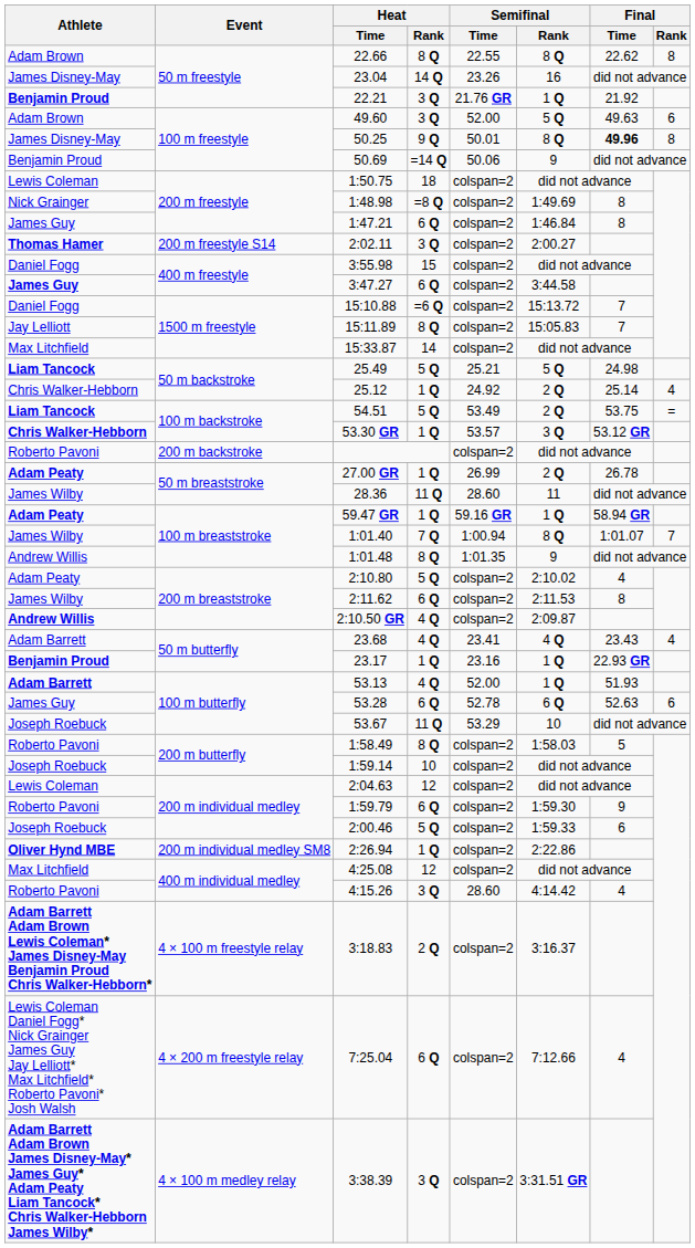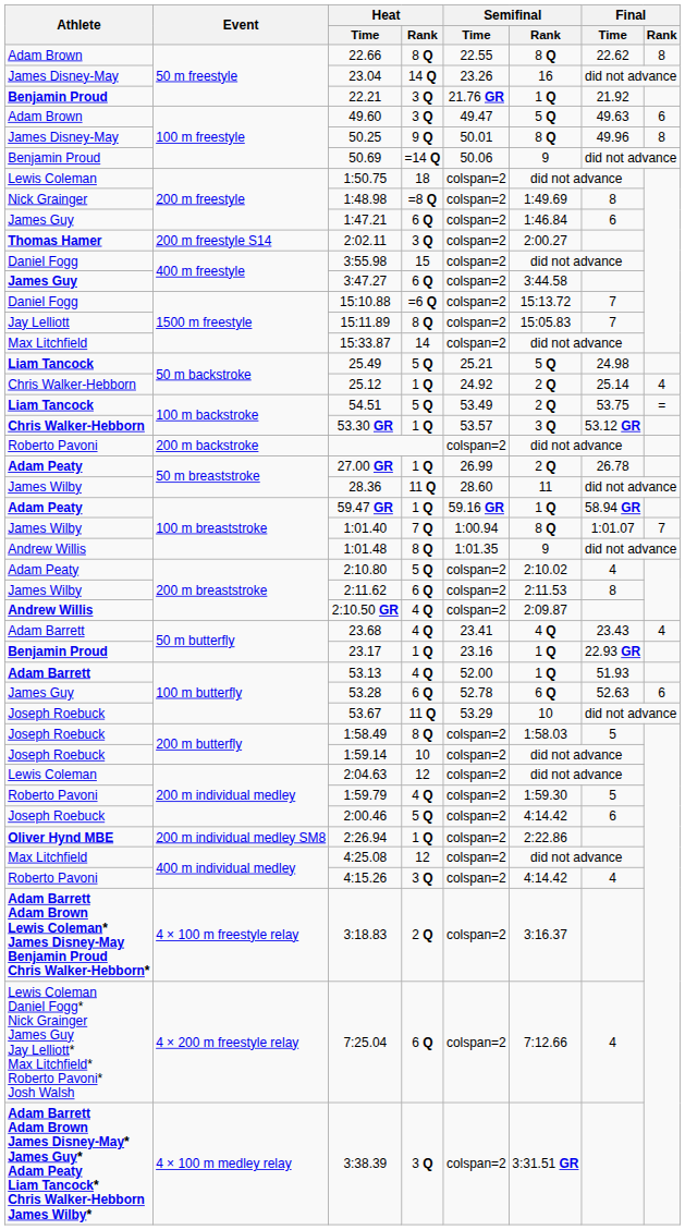49.60 | Semifinal / Time: 52.00 -> 49.47
50.25 | Final / Time: bold -> normal
1:47.21 | Final / Time: 8 -> 6
1:58.49 | Athlete: Roberto Pavoni -> Joseph Roebuck
1:59.79 | Heat / Rank: 6 Q -> 4 Q
1:59.79 | Final / Time: 9 -> 5
2:00.46 | Semifinal / Rank: 1:59.33 -> 4:14.42
4:15.26 | Semifinal / Time: 28.60 -> colspan=2
